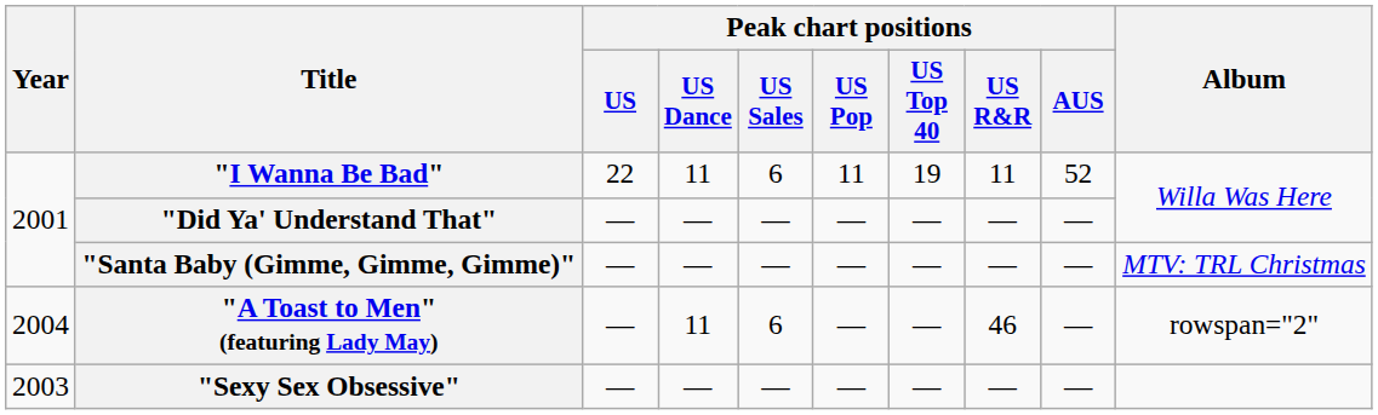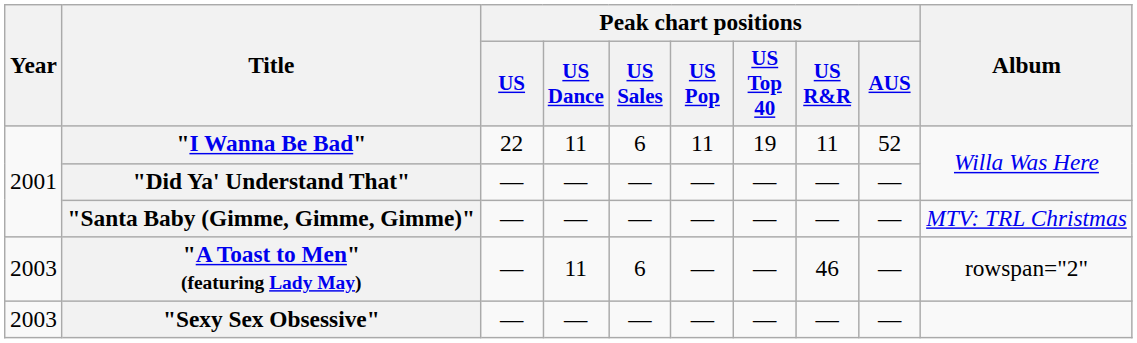"A Toast to Men" (featuring Lady May) | Year: 2004 -> 2003
